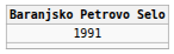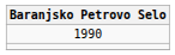row 2 | column 1: 1991 -> 1990
